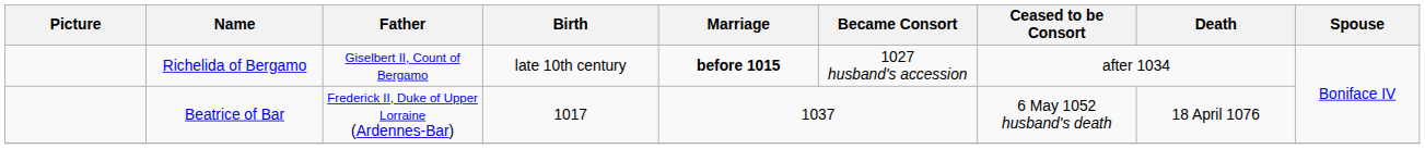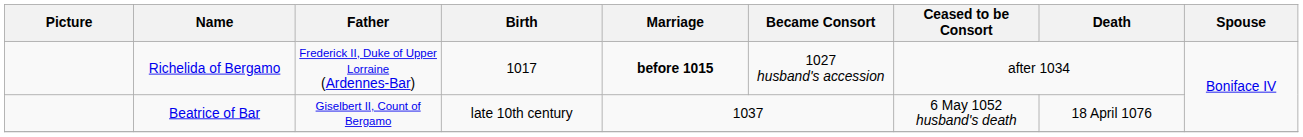Richelida of Bergamo | Father: Giselbert II, Count of Bergamo -> Frederick II, Duke of Upper Lorraine (Ardennes-Bar)
Richelida of Bergamo | Birth: late 10th century -> 1017
Beatrice of Bar | Father: Frederick II, Duke of Upper Lorraine (Ardennes-Bar) -> Giselbert II, Count of Bergamo
Beatrice of Bar | Birth: 1017 -> late 10th century
